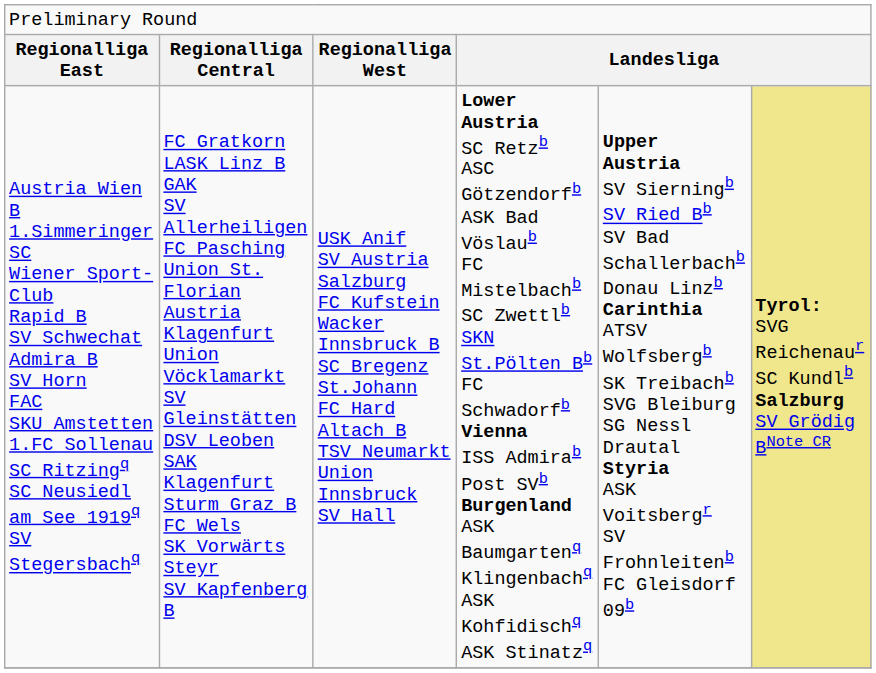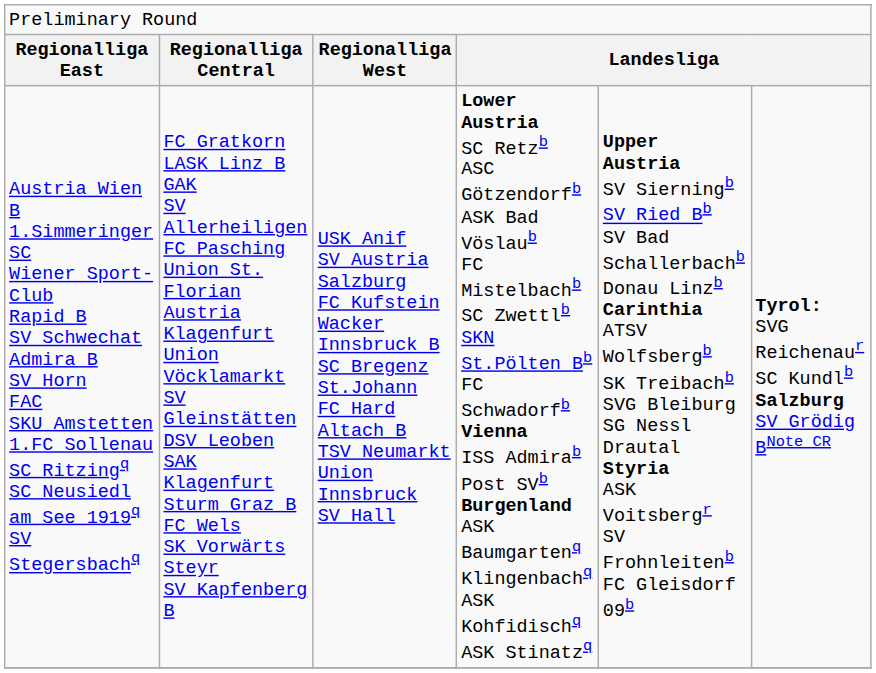row 3 | column 6: khaki background -> no background
